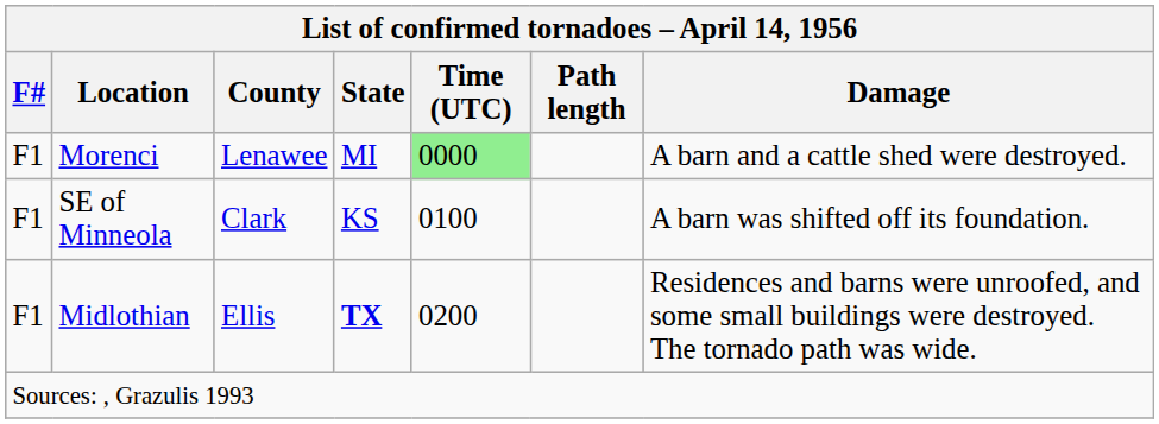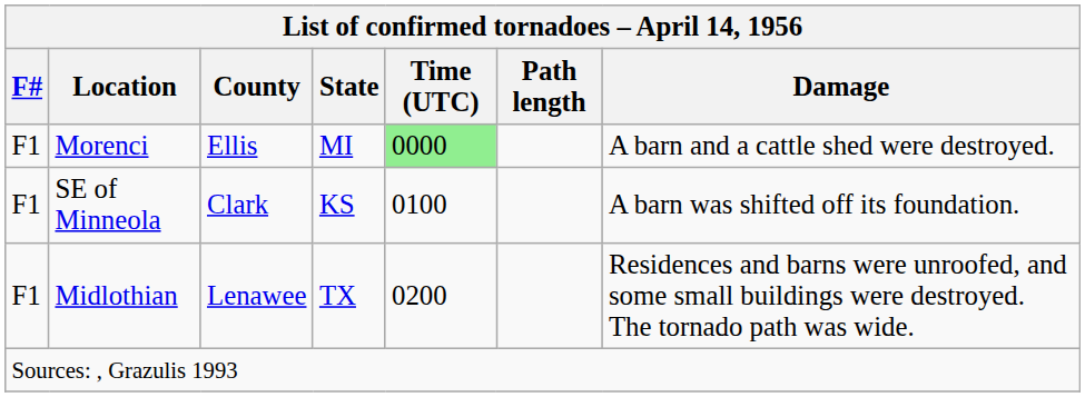Morenci | County: Lenawee -> Ellis
Midlothian | County: Ellis -> Lenawee
Midlothian | State: bold -> normal
